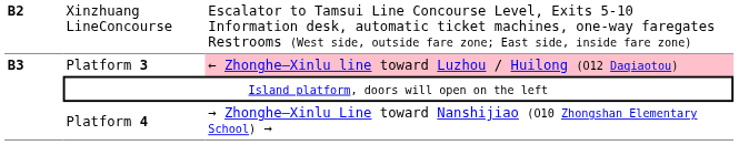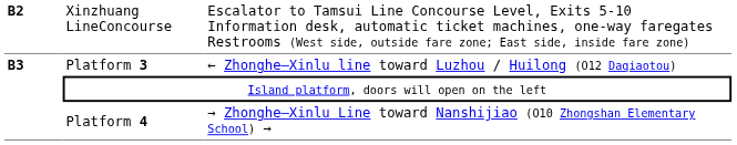Platform 3 | column 3: pink background -> no background
